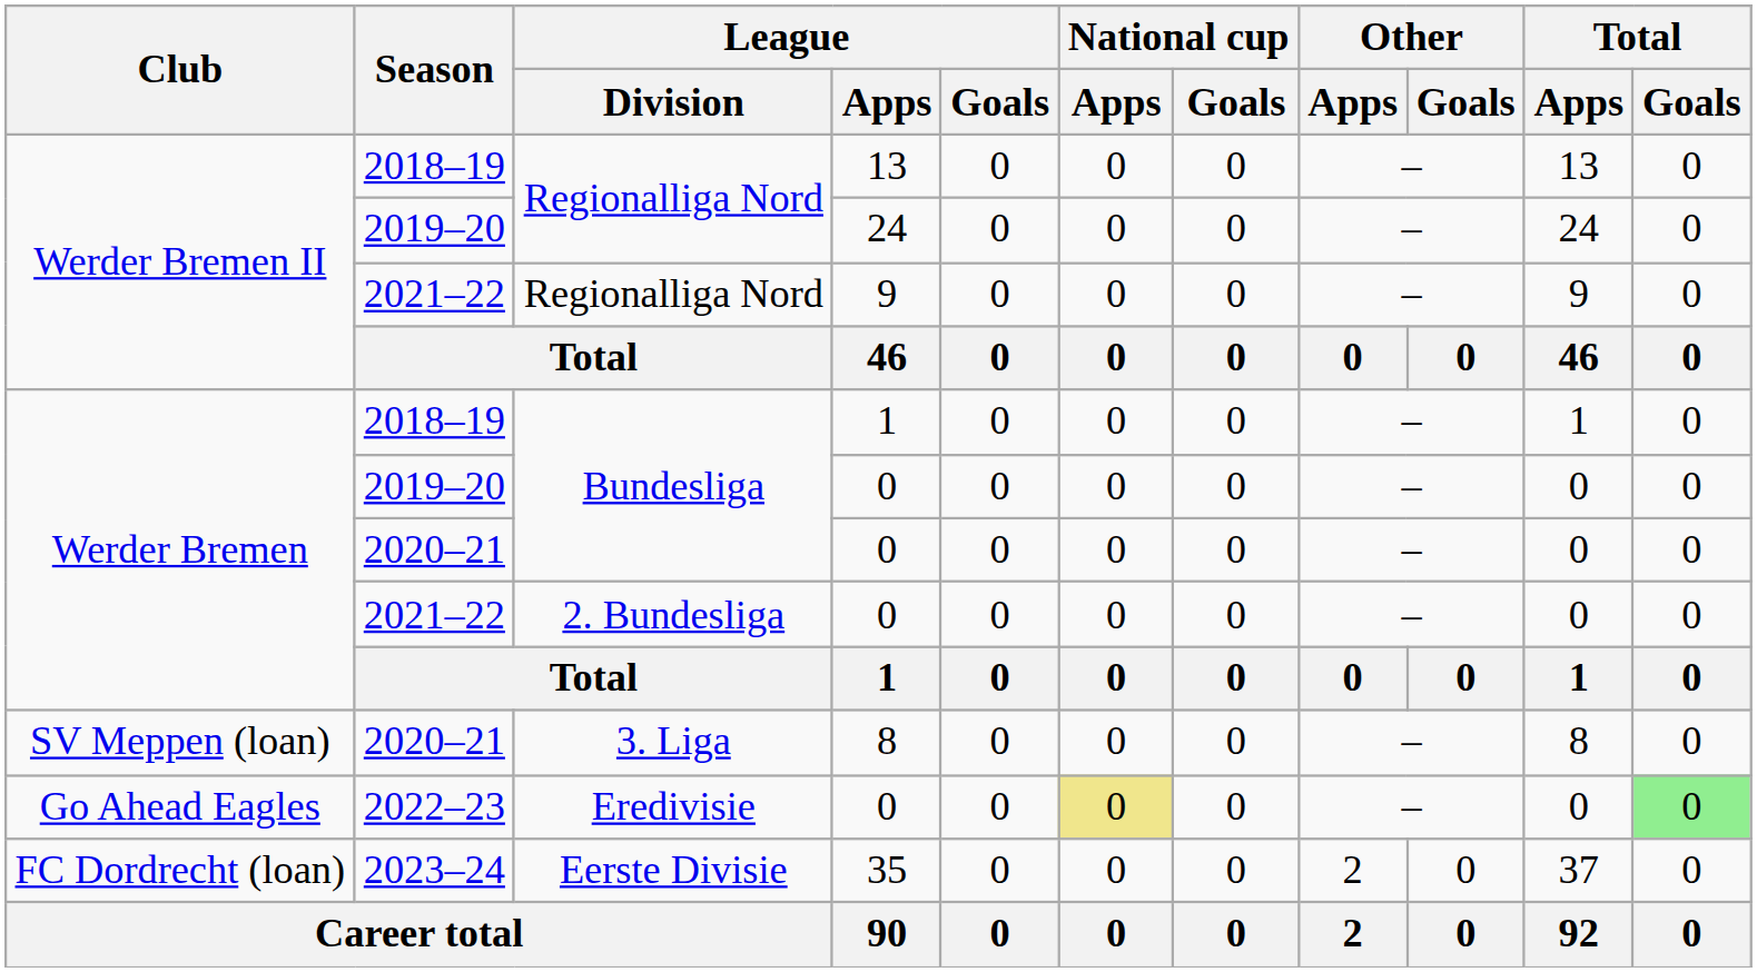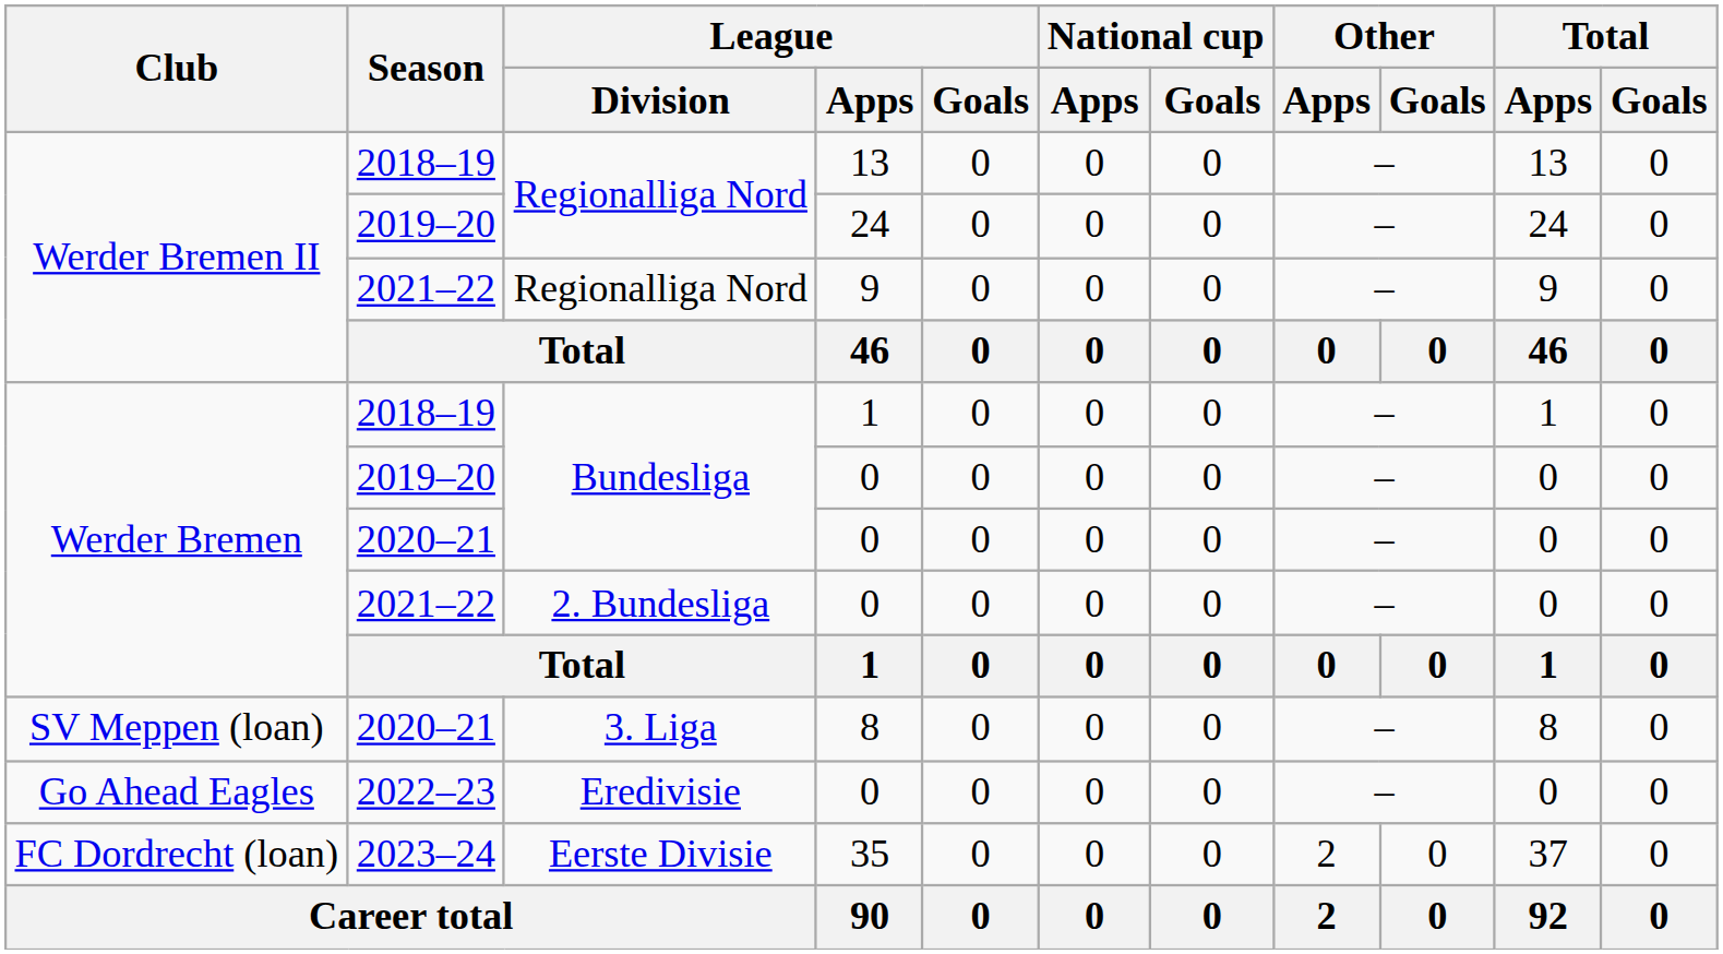2022–23 / 0 | National cup / Apps: khaki background -> no background
2022–23 / 0 | Total / Goals: lightgreen background -> no background
